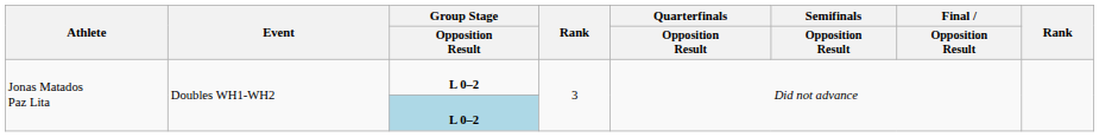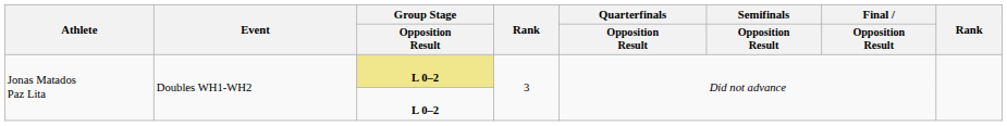row 3 | Group Stage / Opposition Result: no background -> khaki background
row 4 | Group Stage / Opposition Result: lightblue background -> no background
